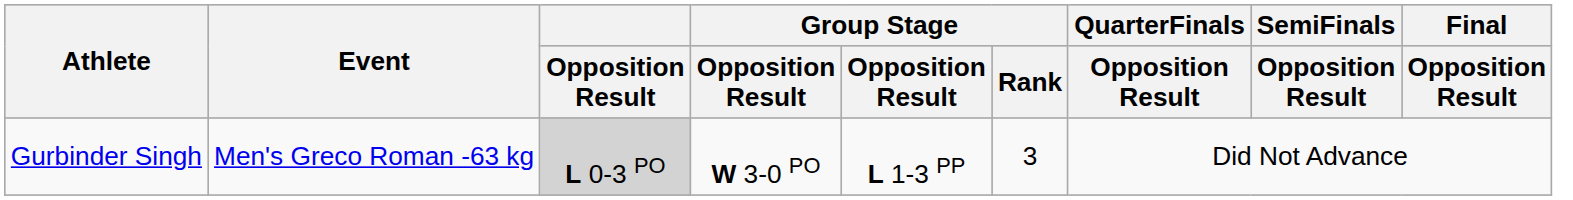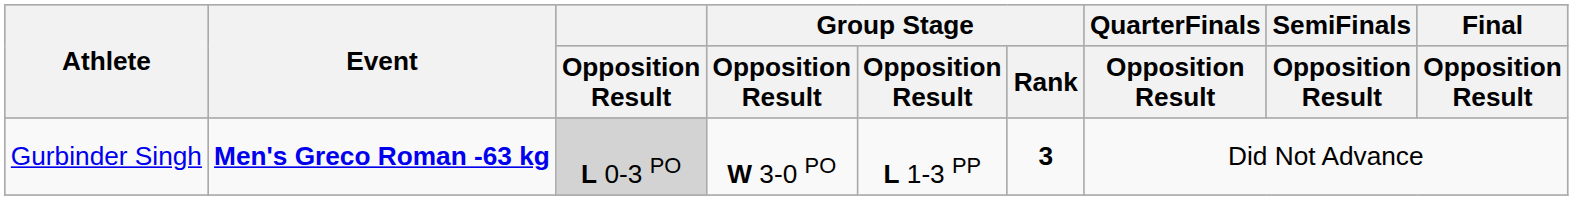Gurbinder Singh | Event: normal -> bold
Gurbinder Singh | Group Stage / Rank: normal -> bold
